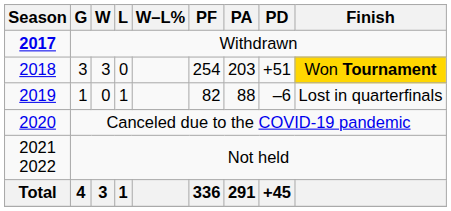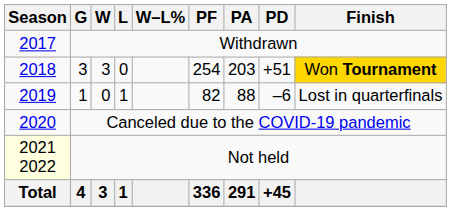Withdrawn | Season: bold -> normal
Not held | Season: no background -> lightyellow background
